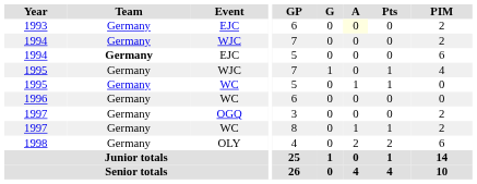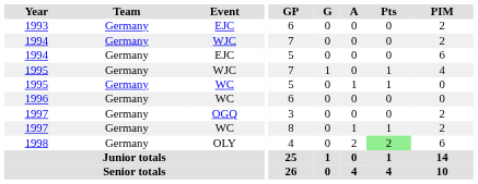1993 | A: lightyellow background -> no background
1994 / EJC | Team: bold -> normal
1998 | Pts: no background -> lightgreen background
